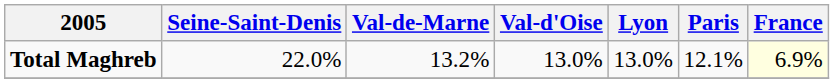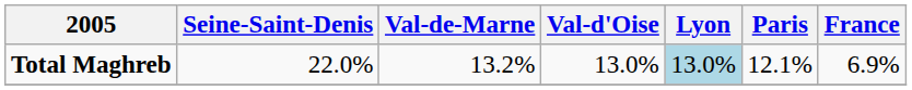row 2 | Lyon: no background -> lightblue background
row 2 | France: lightyellow background -> no background
